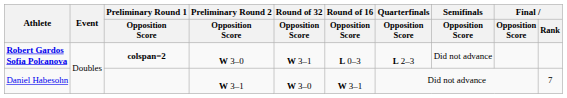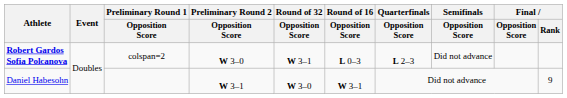Robert Gardos Sofia Polcanova | Preliminary Round 1 / Opposition Score: bold -> normal
Daniel Habesohn | Final / Rank: 7 -> 9
